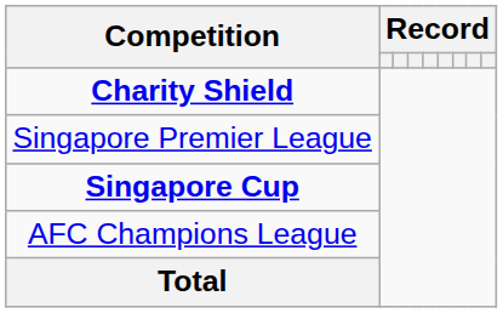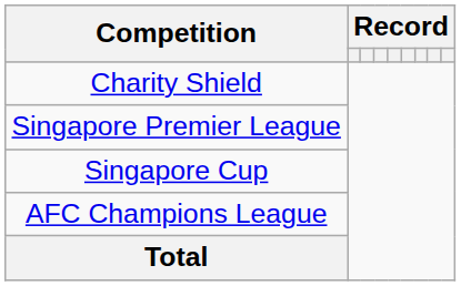Charity Shield | Competition: bold -> normal
Singapore Cup | Competition: bold -> normal
